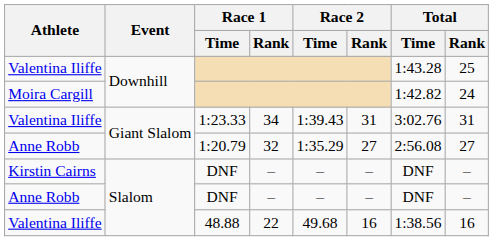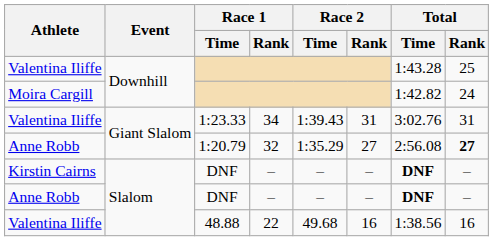1:20.79 | Total / Rank: normal -> bold
Kirstin Cairns / DNF | Total / Time: normal -> bold
Anne Robb / DNF | Total / Time: normal -> bold
